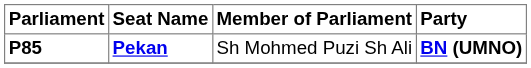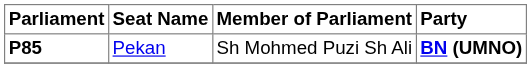P85 | Seat Name: bold -> normal
